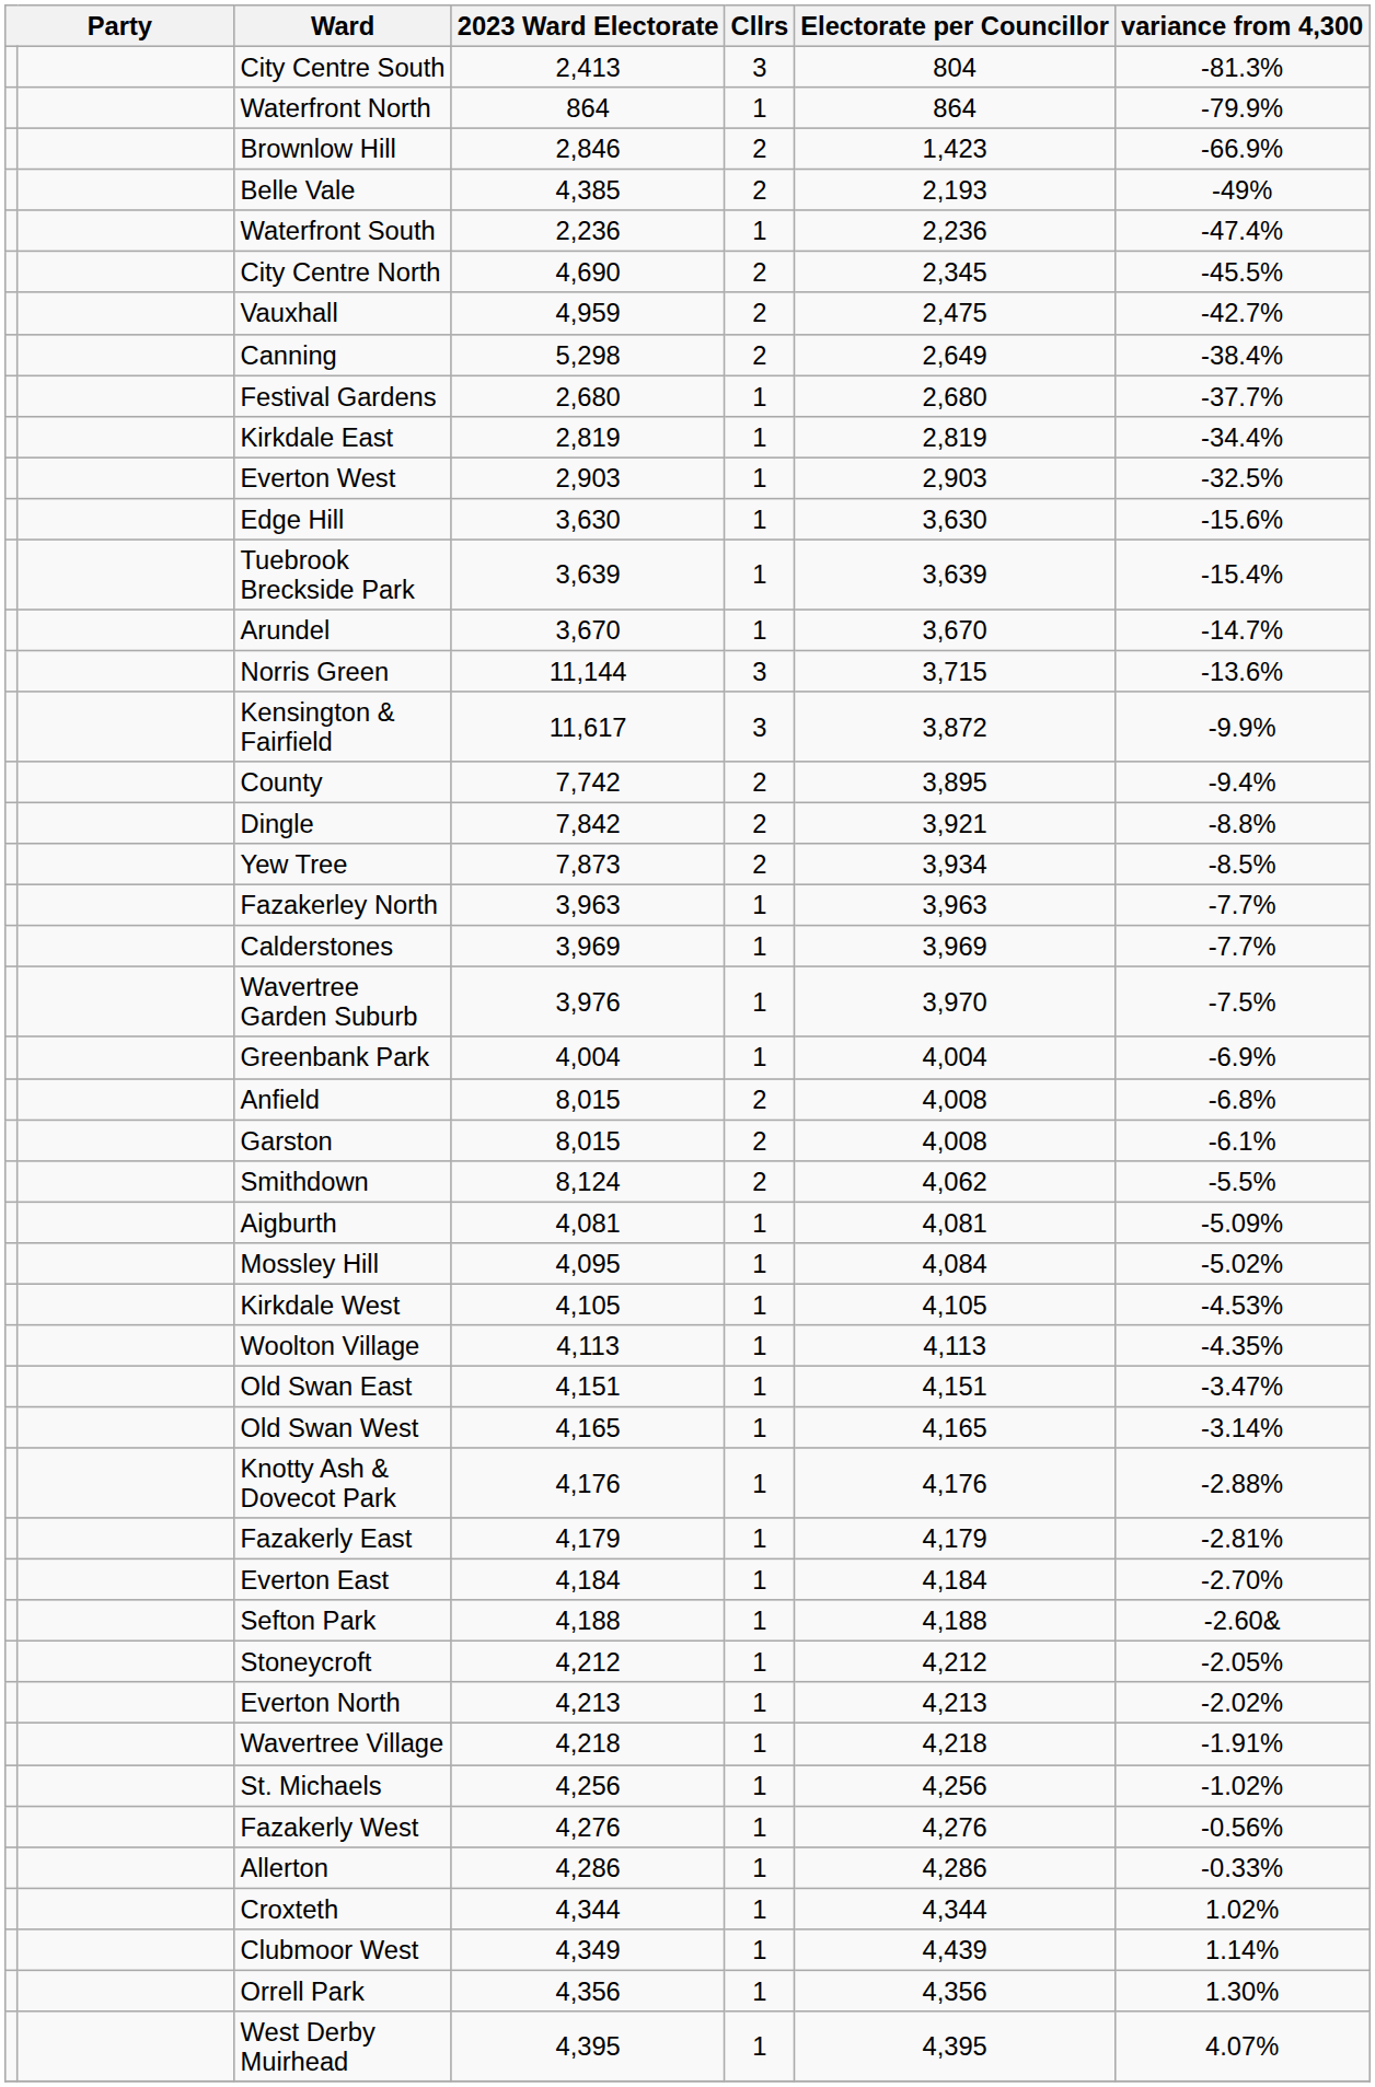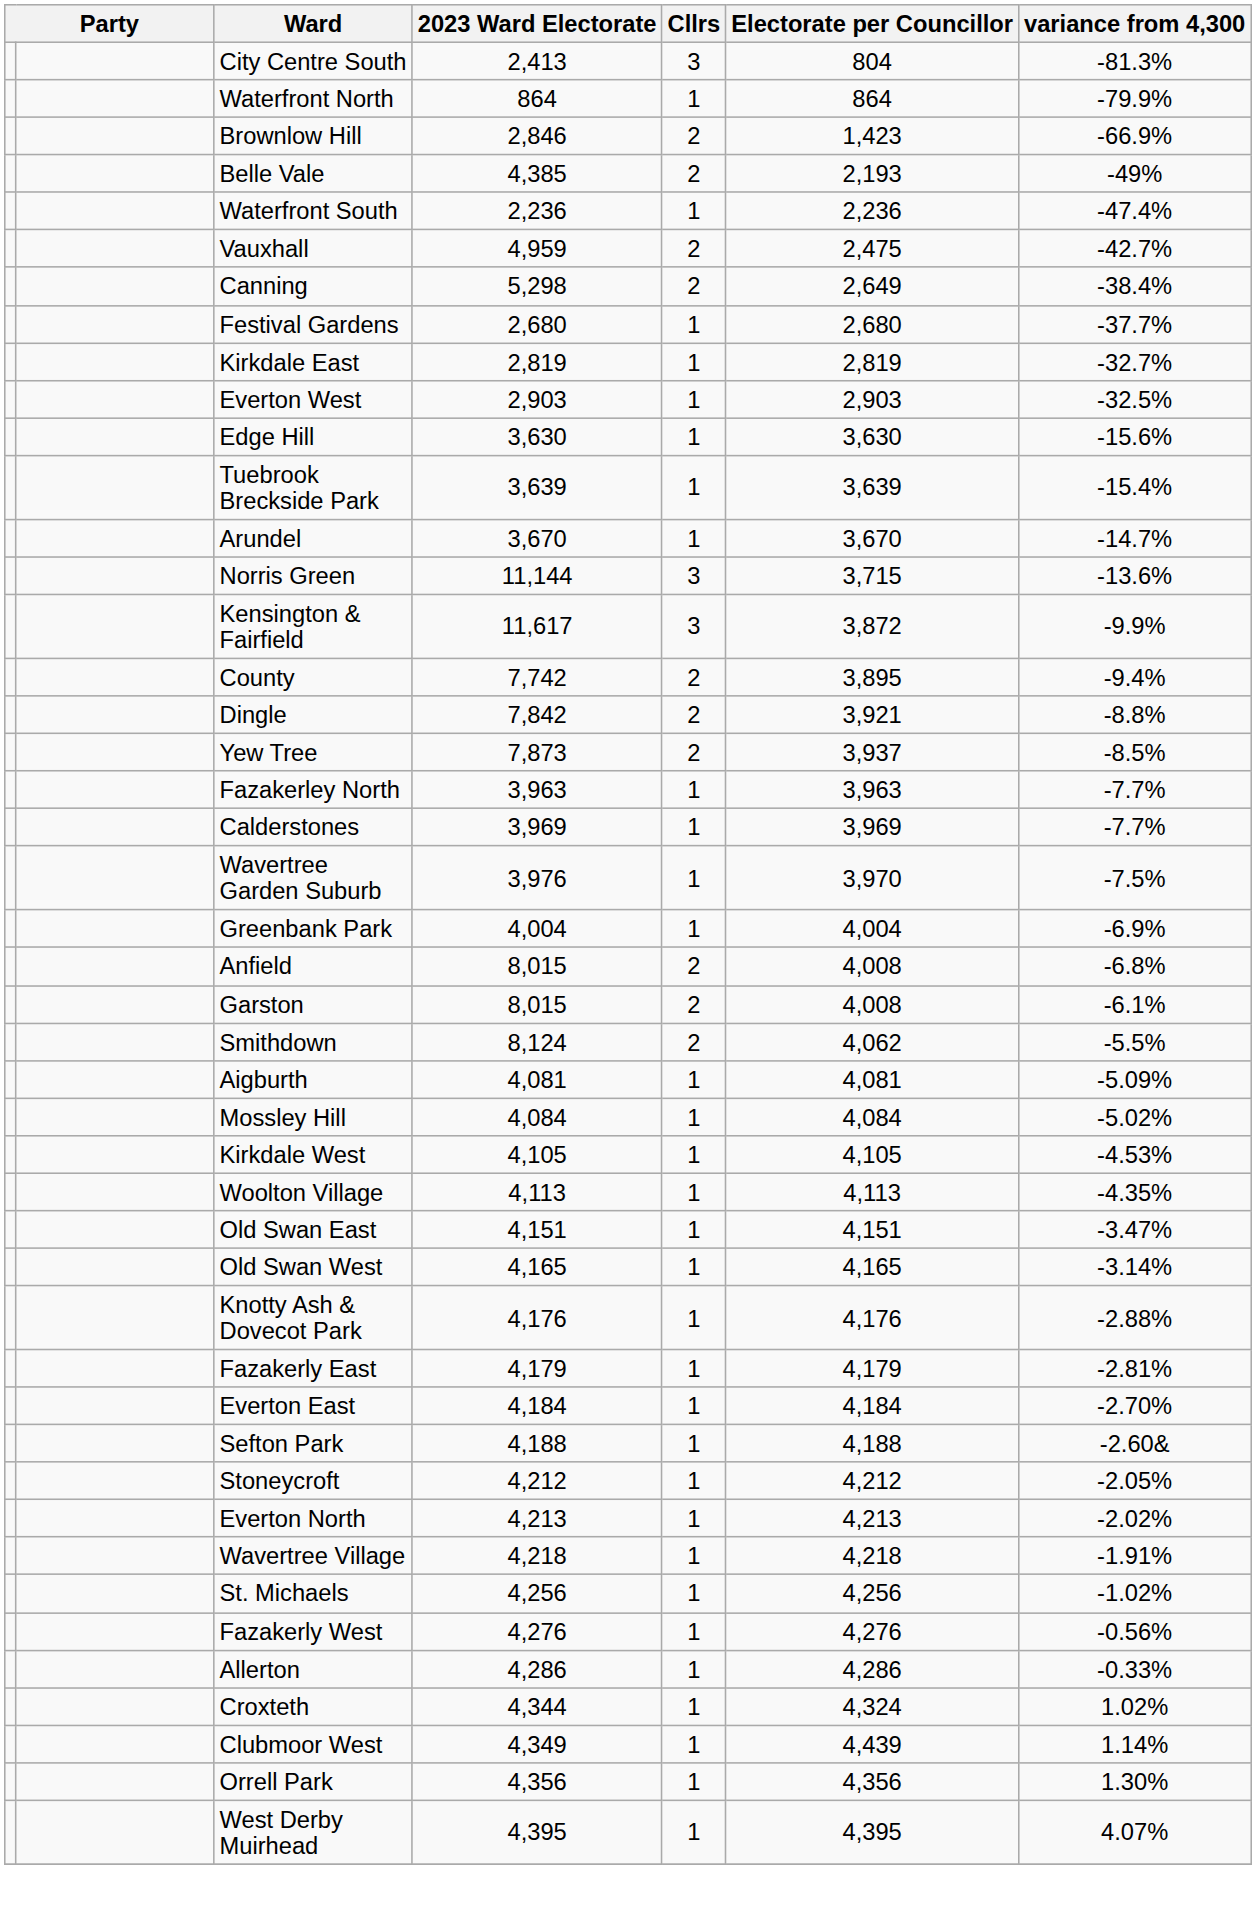- row: City Centre North | 4,690 | 2 | 2,345 | -45.5%
Kirkdale East | variance from 4,300: -34.4% -> -32.7%
Yew Tree | Electorate per Councillor: 3,934 -> 3,937
Mossley Hill | 2023 Ward Electorate: 4,095 -> 4,084
Croxteth | Electorate per Councillor: 4,344 -> 4,324
